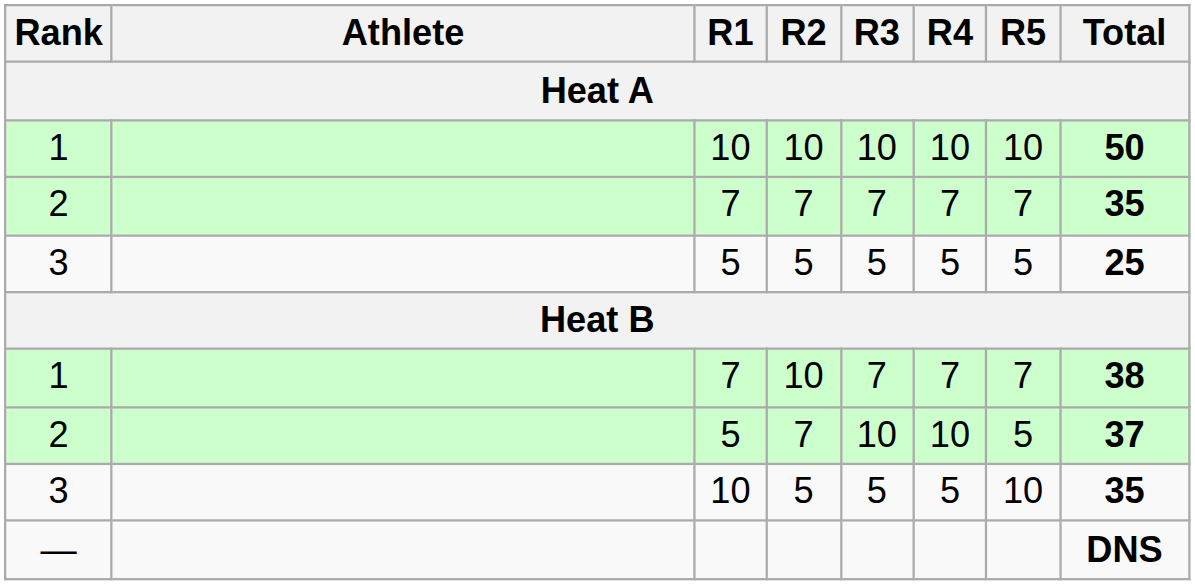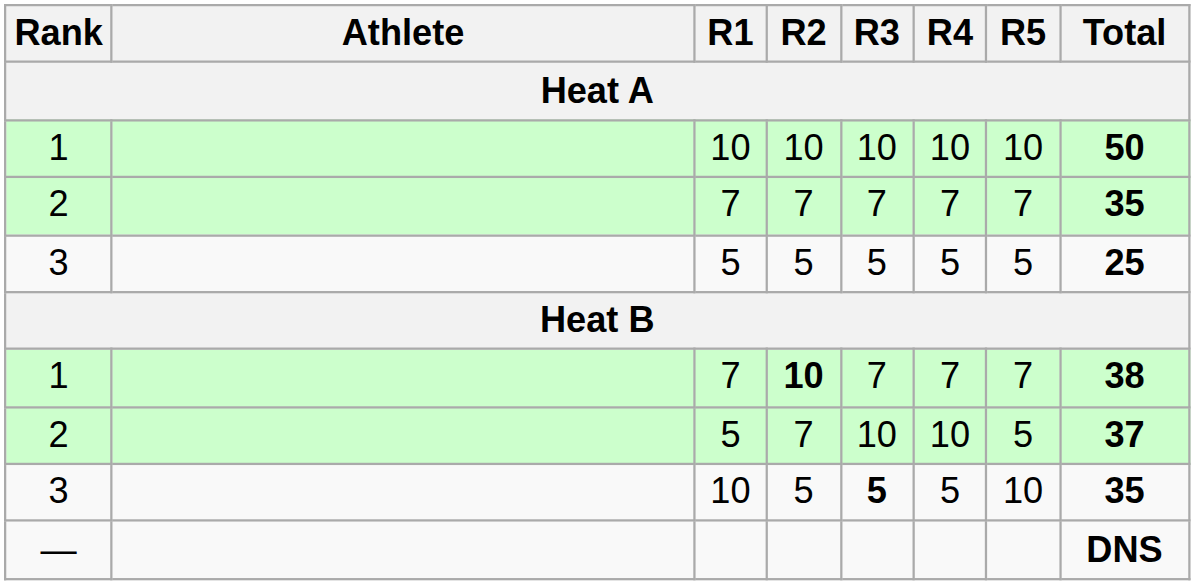1 / 7 | R2: normal -> bold
3 / 10 | R3: normal -> bold
